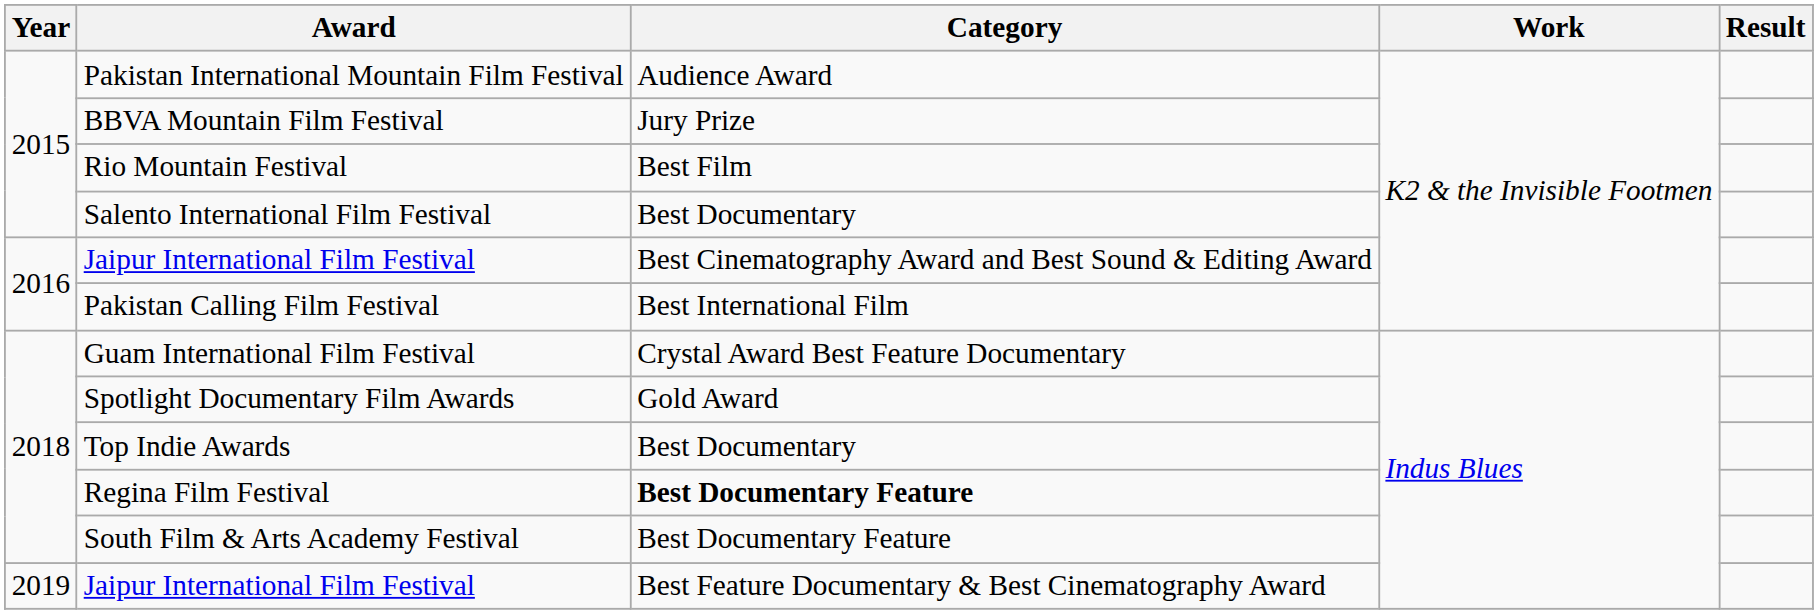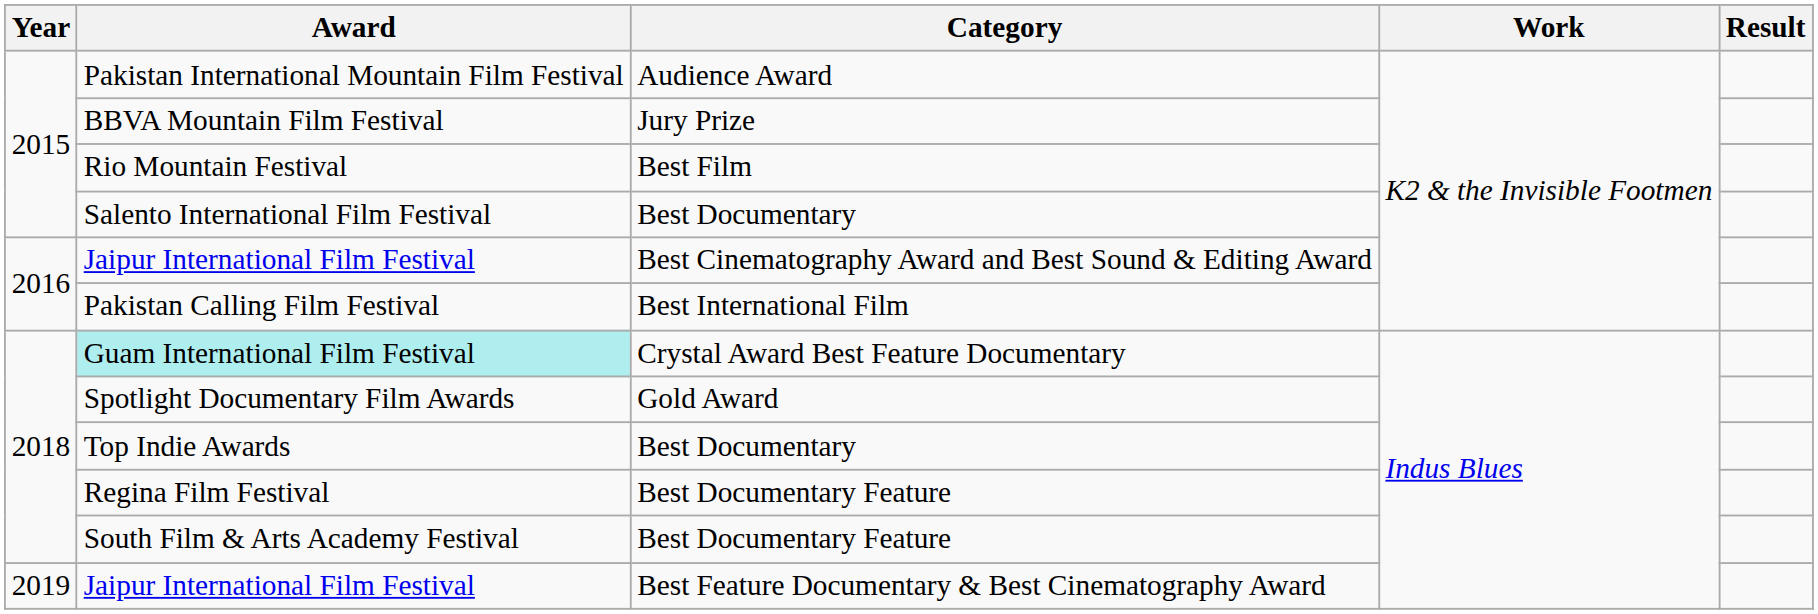Guam International Film Festival | Award: no background -> paleturquoise background
Regina Film Festival | Category: bold -> normal
